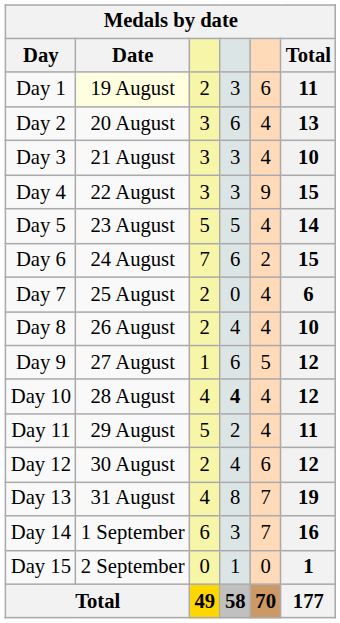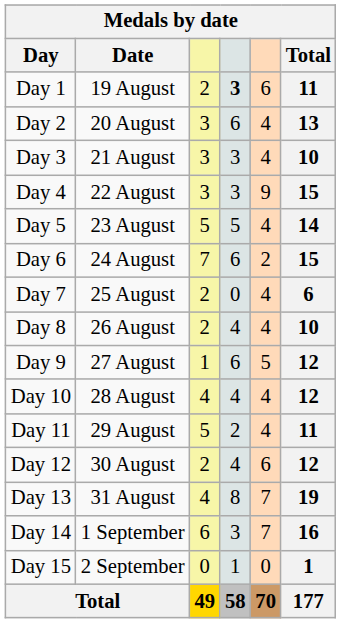Day 1 | Date: lightyellow background -> no background
Day 1 | column 4: normal -> bold
Day 10 | column 4: bold -> normal
